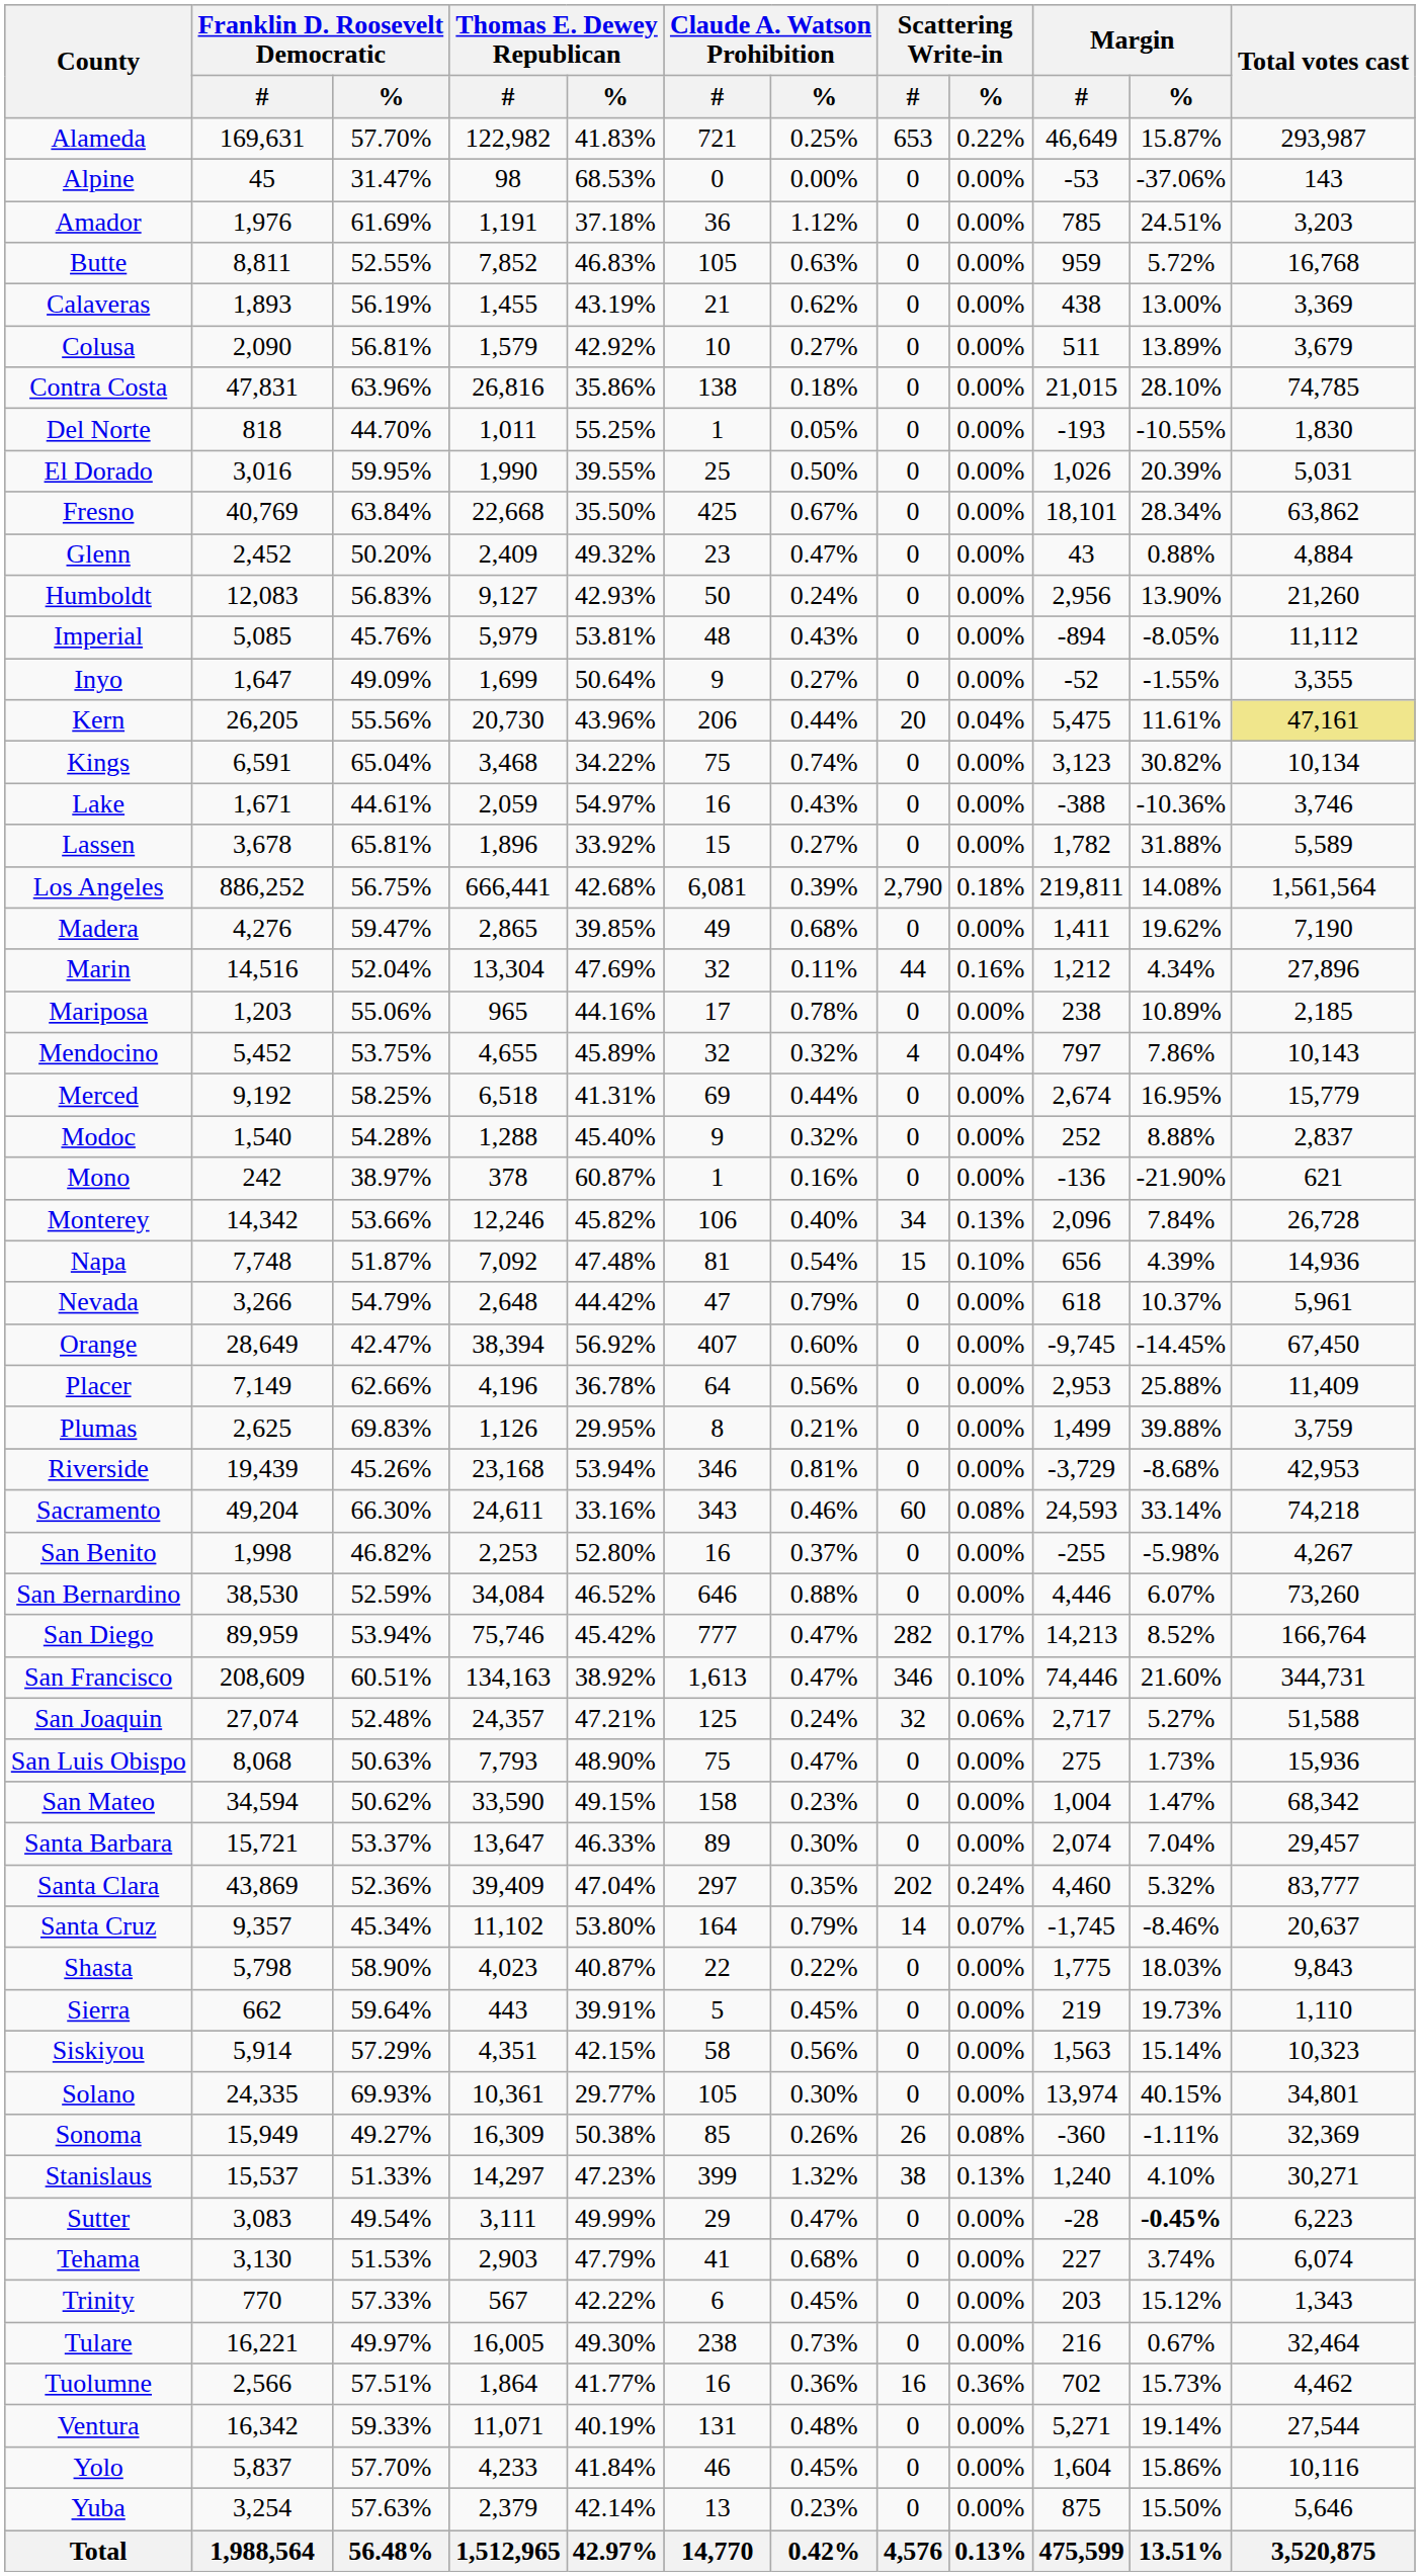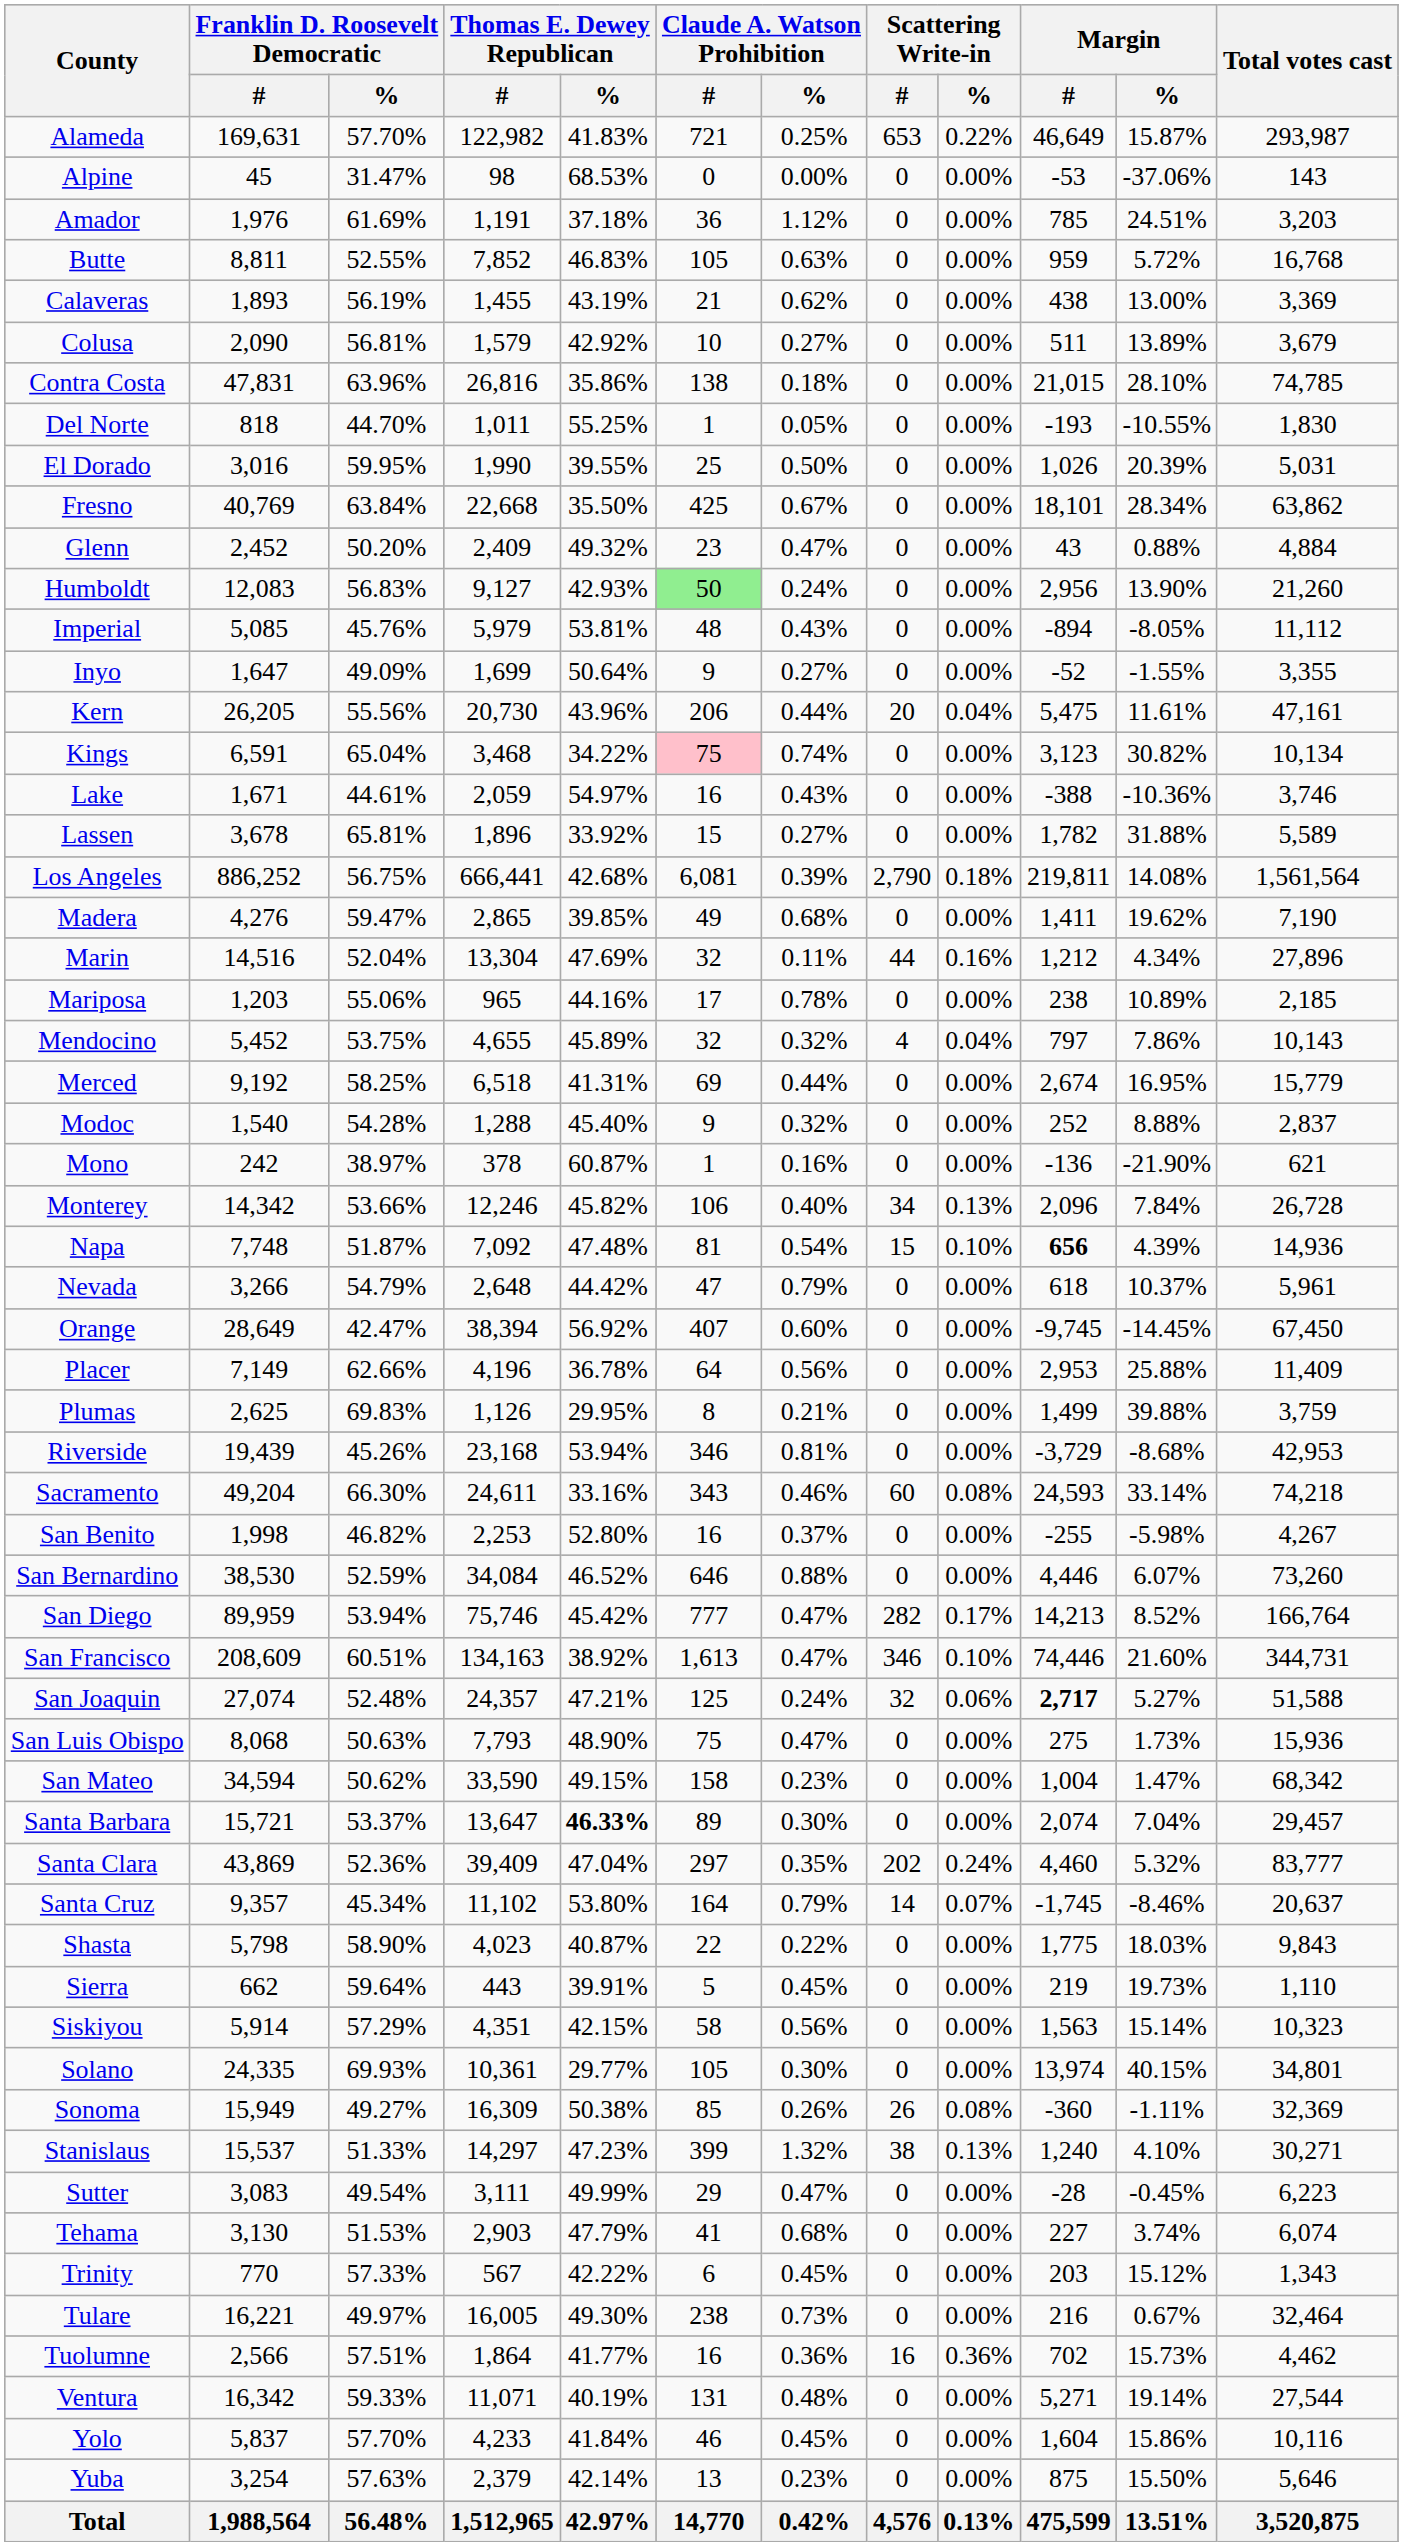Humboldt | Claude A. Watson Prohibition / #: no background -> lightgreen background
Kern | Total votes cast: khaki background -> no background
Kings | Claude A. Watson Prohibition / #: no background -> pink background
Napa | Margin / #: normal -> bold
San Joaquin | Margin / #: normal -> bold
Santa Barbara | Thomas E. Dewey Republican / %: normal -> bold
Sutter | Margin / %: bold -> normal
